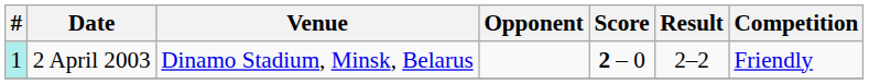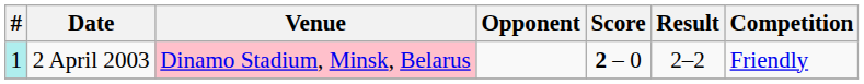2 April 2003 | Venue: no background -> pink background
